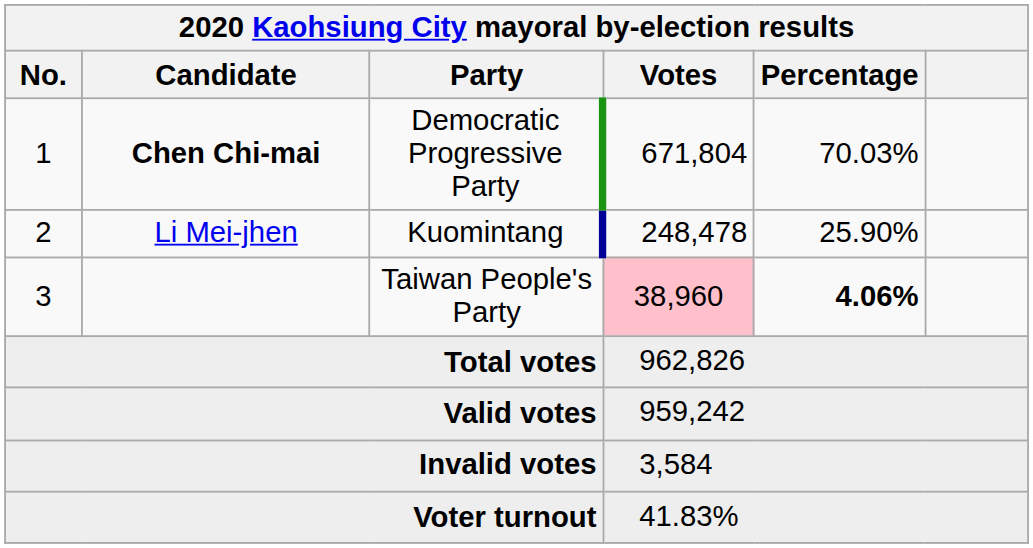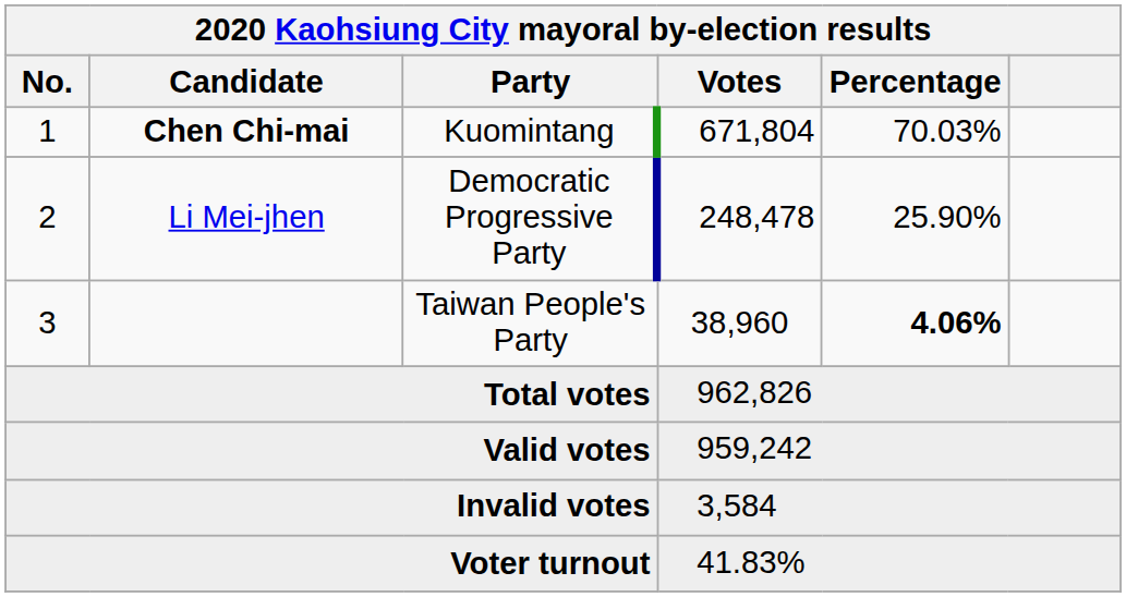1 | Party: Democratic Progressive Party -> Kuomintang
2 | Party: Kuomintang -> Democratic Progressive Party
3 | Votes: pink background -> no background
